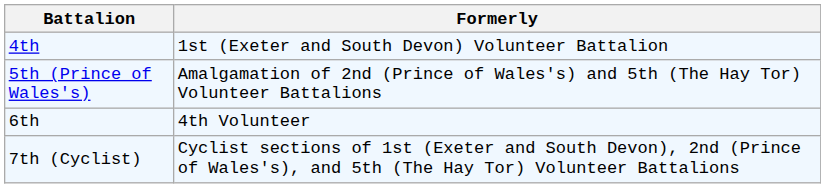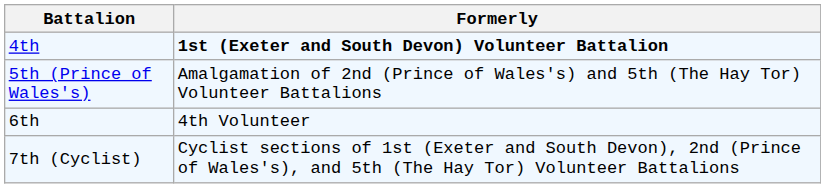4th | Formerly: normal -> bold
